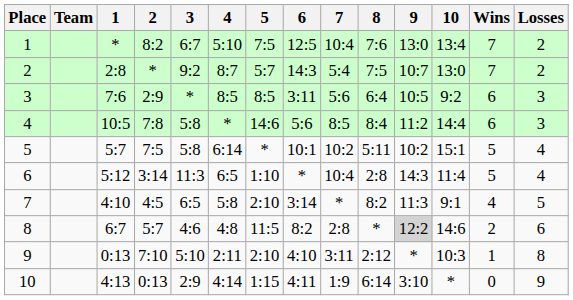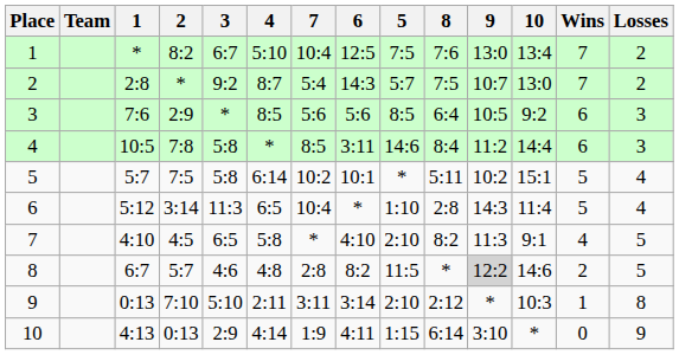columns swapped: 5 <-> 7
row 4 | 6: 3:11 -> 5:6
row 5 | 6: 5:6 -> 3:11
row 8 | 6: 3:14 -> 4:10
row 9 | Losses: 6 -> 5
row 10 | 6: 4:10 -> 3:14
